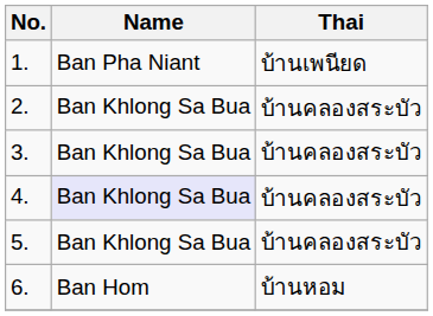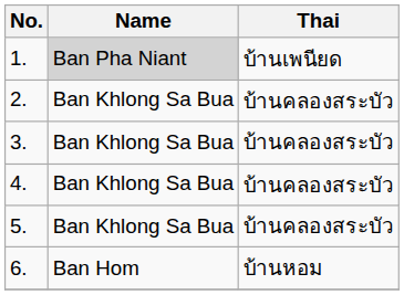1. | Name: no background -> lightgrey background
4. | Name: lavender background -> no background
